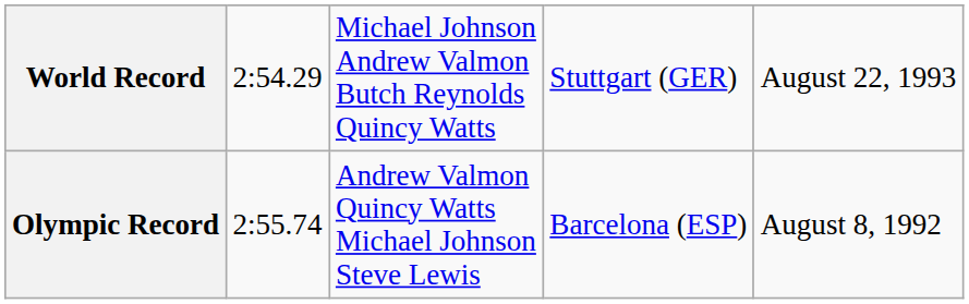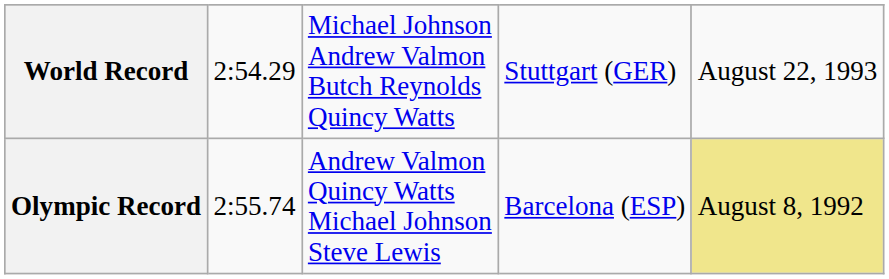Olympic Record | column 5: no background -> khaki background
